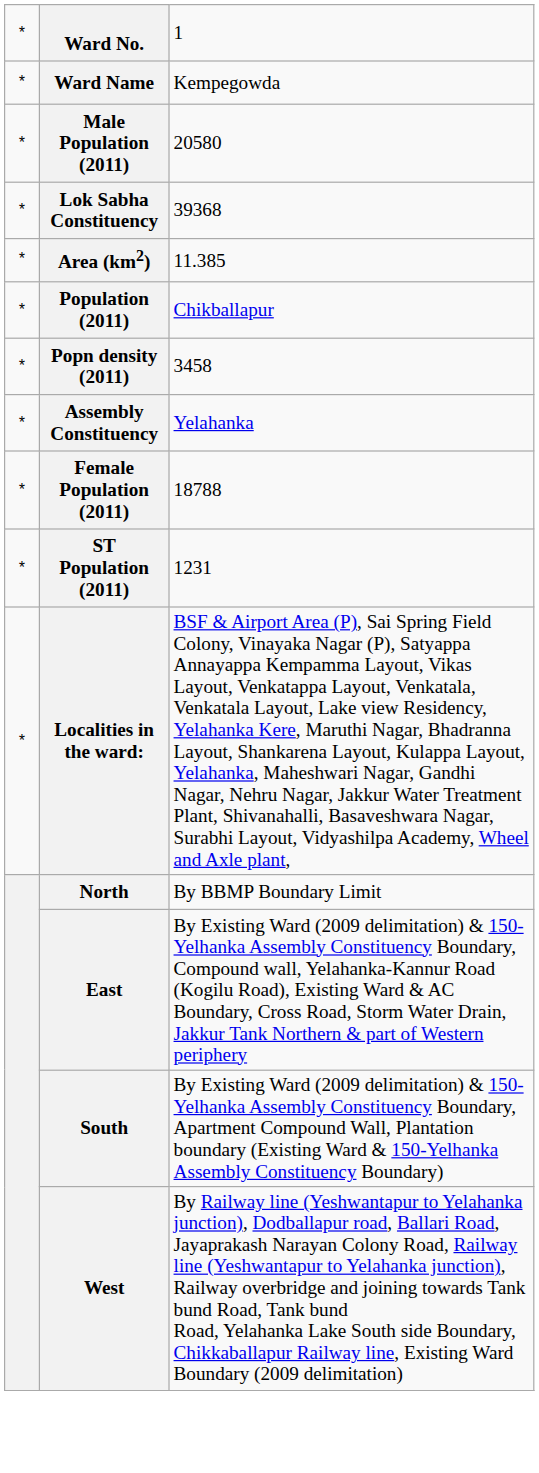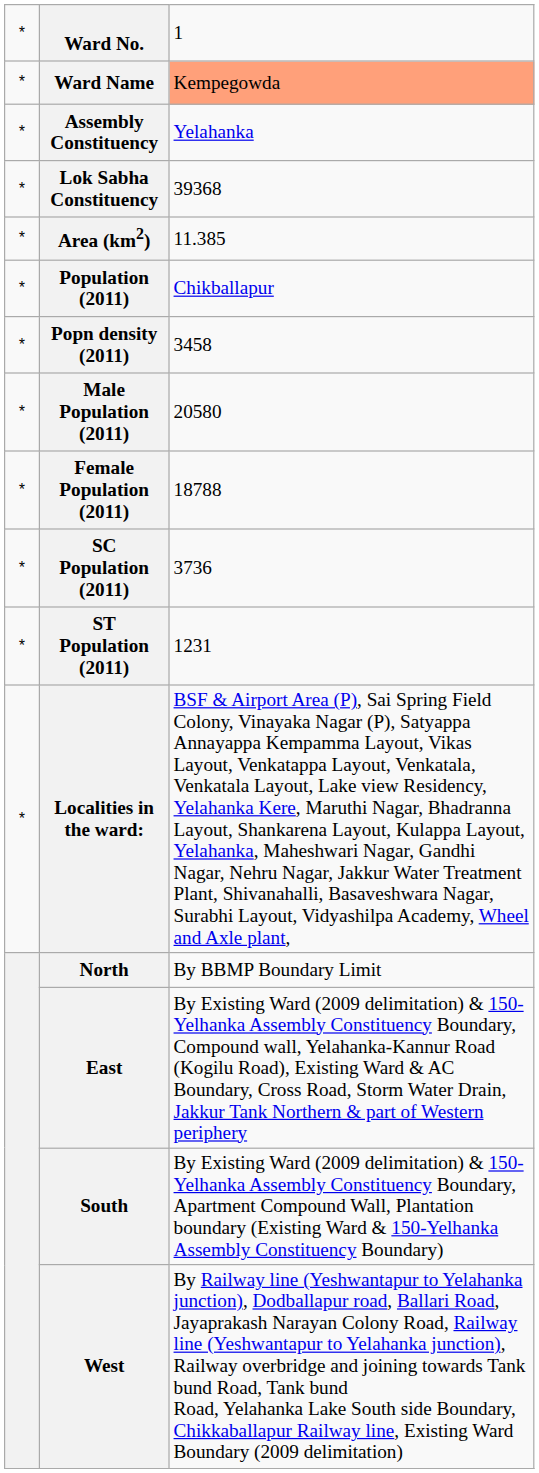Ward Name | column 3: no background -> lightsalmon background
rows swapped: Assembly Constituency <-> Male Population (2011)
+ row: * | SC Population (2011) | 3736
